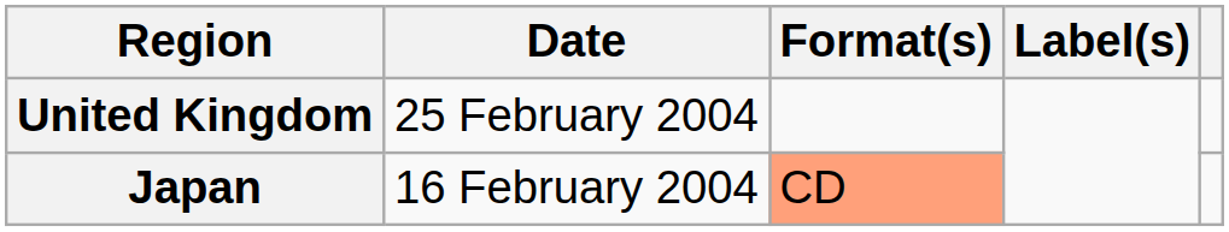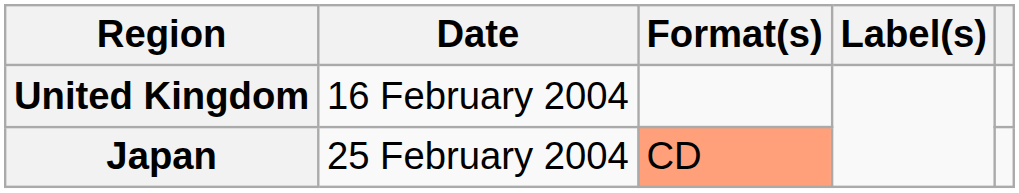United Kingdom | Date: 25 February 2004 -> 16 February 2004
Japan | Date: 16 February 2004 -> 25 February 2004
